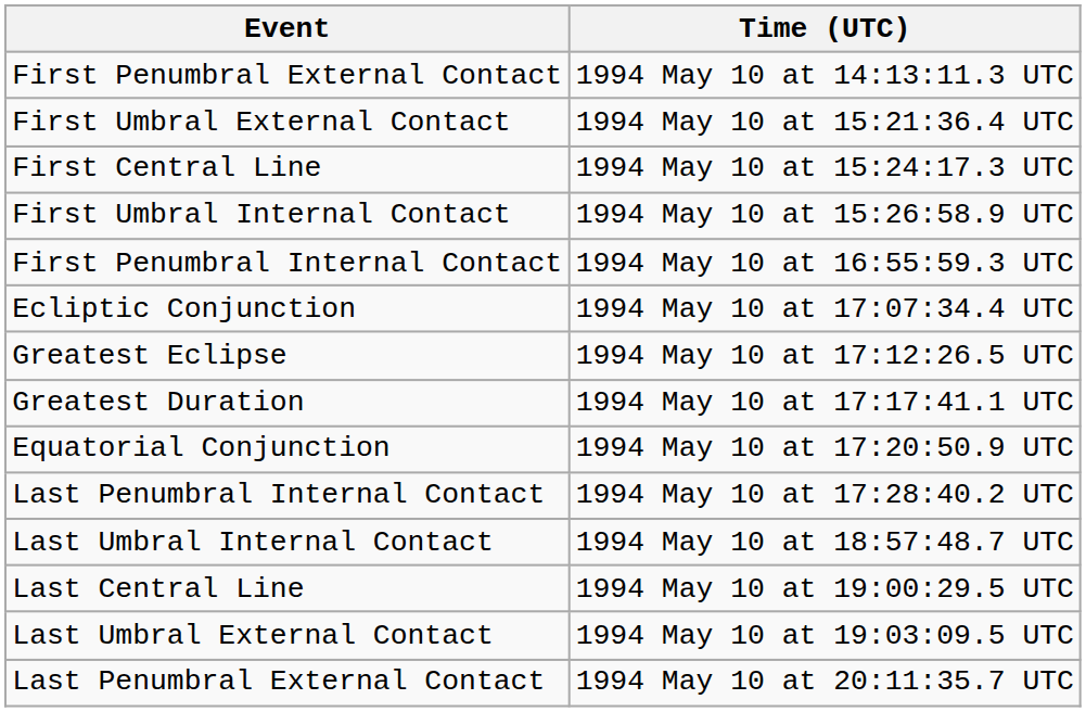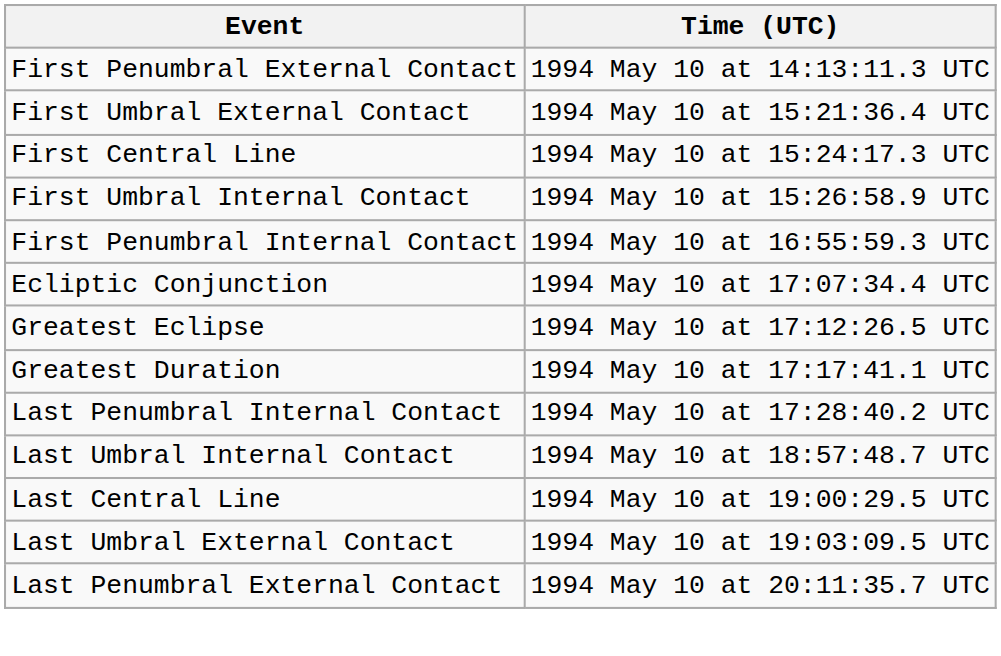- row: Equatorial Conjunction | 1994 May 10 at 17:20:50.9 UTC
